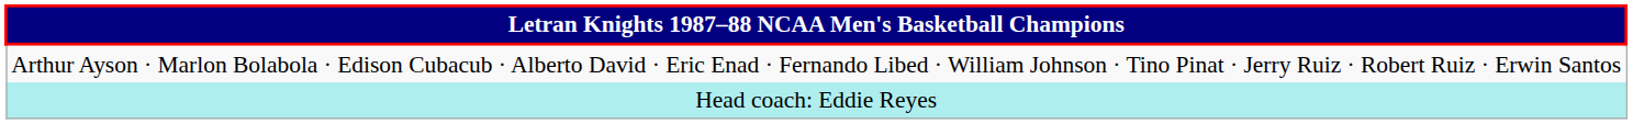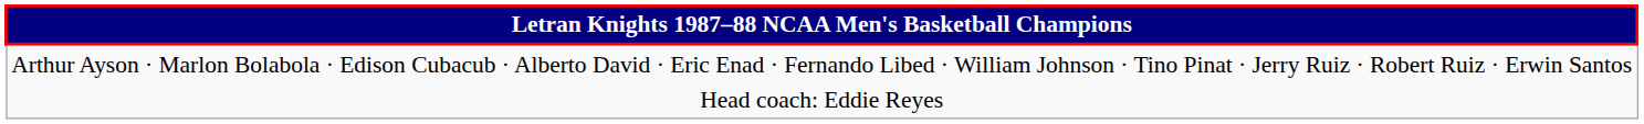row 3 | column 1: paleturquoise background -> no background
